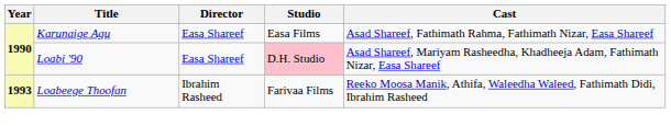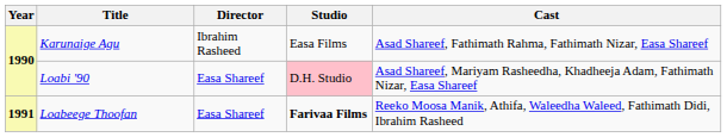Karunaige Agu | Director: Easa Shareef -> Ibrahim Rasheed
Loabeege Thoofan | Year: 1993 -> 1991
Loabeege Thoofan | Director: Ibrahim Rasheed -> Easa Shareef
Loabeege Thoofan | Studio: normal -> bold
